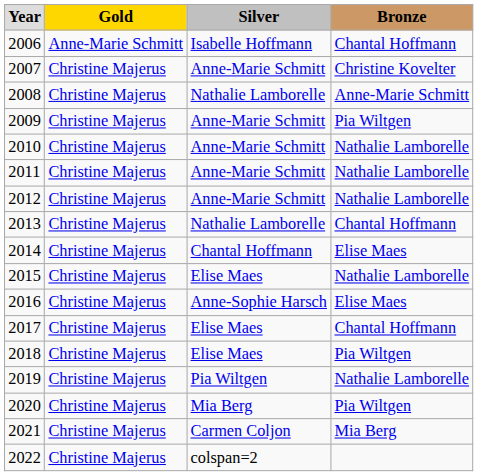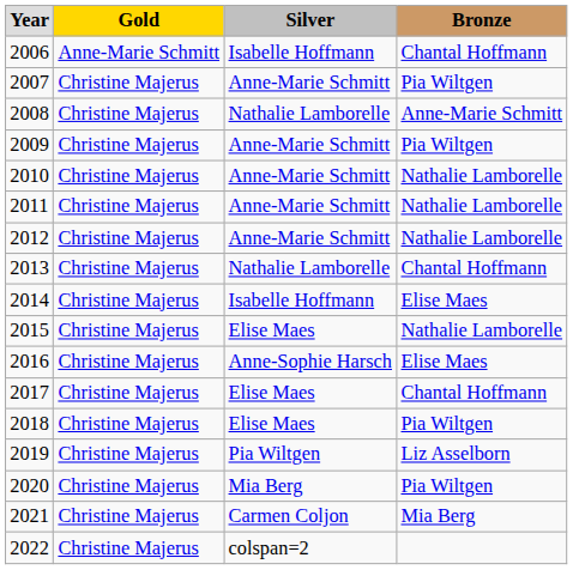2007 | Bronze: Christine Kovelter -> Pia Wiltgen
2014 | Silver: Chantal Hoffmann -> Isabelle Hoffmann
2019 | Bronze: Nathalie Lamborelle -> Liz Asselborn
